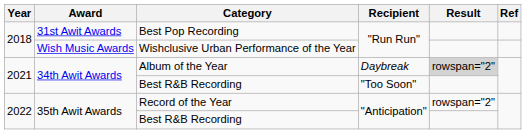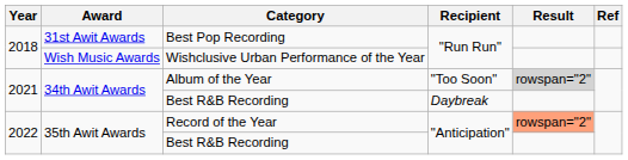Album of the Year | Recipient: Daybreak -> "Too Soon"
34th Awit Awards / Best R&B Recording | Recipient: "Too Soon" -> Daybreak
Record of the Year | Result: no background -> lightsalmon background
